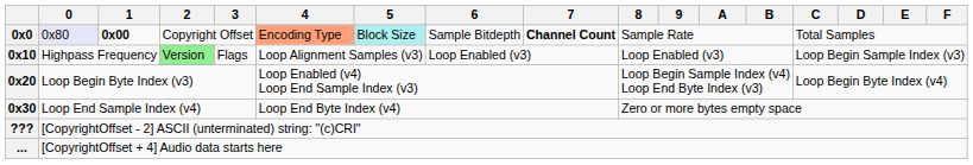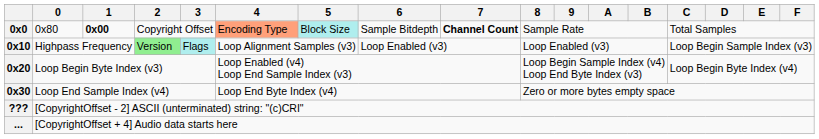0x0 | 0: lavender background -> no background
0x10 | 3: no background -> paleturquoise background
